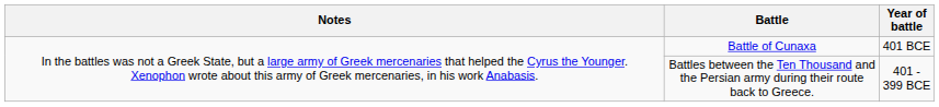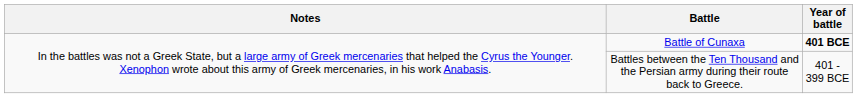Battle of Cunaxa | Year of battle: normal -> bold
